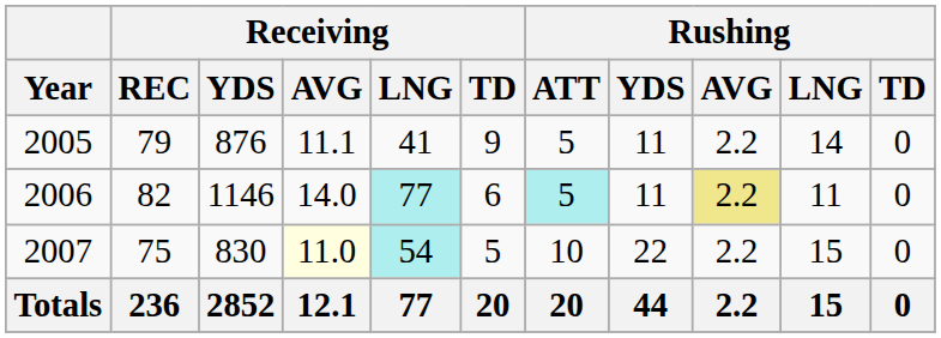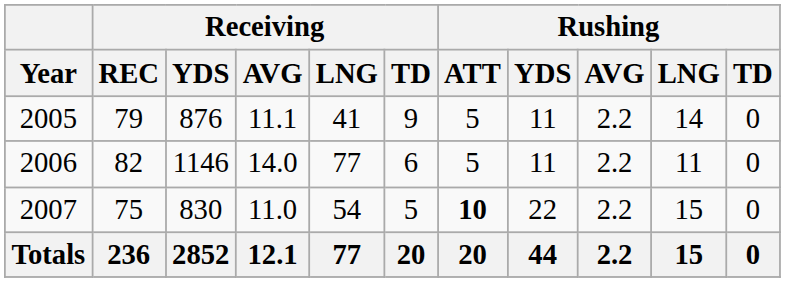2006 | Receiving / LNG: paleturquoise background -> no background
2006 | Rushing / ATT: paleturquoise background -> no background
2006 | Rushing / AVG: khaki background -> no background
2007 | Receiving / AVG: lightyellow background -> no background
2007 | Receiving / LNG: paleturquoise background -> no background
2007 | Rushing / ATT: normal -> bold
